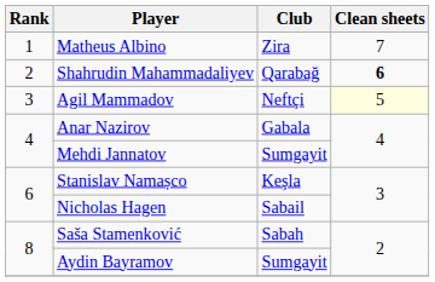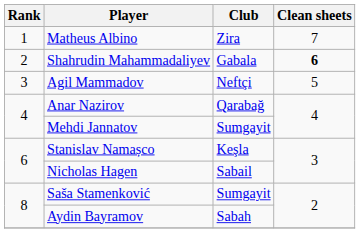Shahrudin Mahammadaliyev | Club: Qarabağ -> Gabala
Agil Mammadov | Clean sheets: lightyellow background -> no background
Anar Nazirov | Club: Gabala -> Qarabağ
Saša Stamenković | Club: Sabah -> Sumgayit
Aydin Bayramov | Club: Sumgayit -> Sabah
